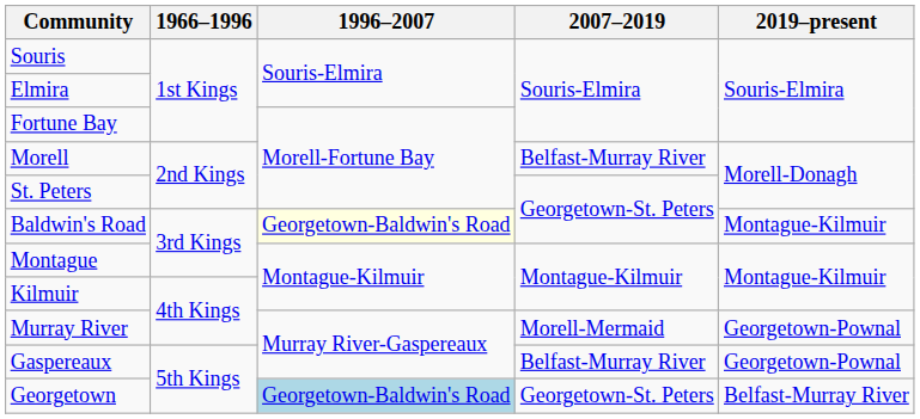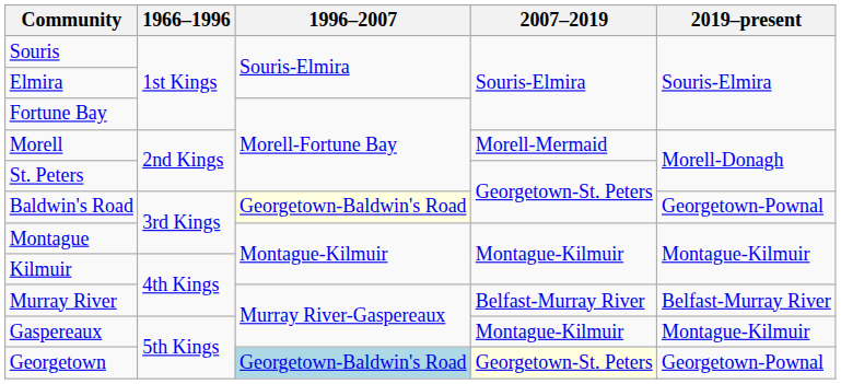Morell | 2007–2019: Belfast-Murray River -> Morell-Mermaid
Baldwin's Road | 2019–present: Montague-Kilmuir -> Georgetown-Pownal
Murray River | 2007–2019: Morell-Mermaid -> Belfast-Murray River
Murray River | 2019–present: Georgetown-Pownal -> Belfast-Murray River
Gaspereaux | 2007–2019: Belfast-Murray River -> Montague-Kilmuir
Gaspereaux | 2019–present: Georgetown-Pownal -> Montague-Kilmuir
Georgetown | 2007–2019: no background -> lightyellow background
Georgetown | 2019–present: Belfast-Murray River -> Georgetown-Pownal
